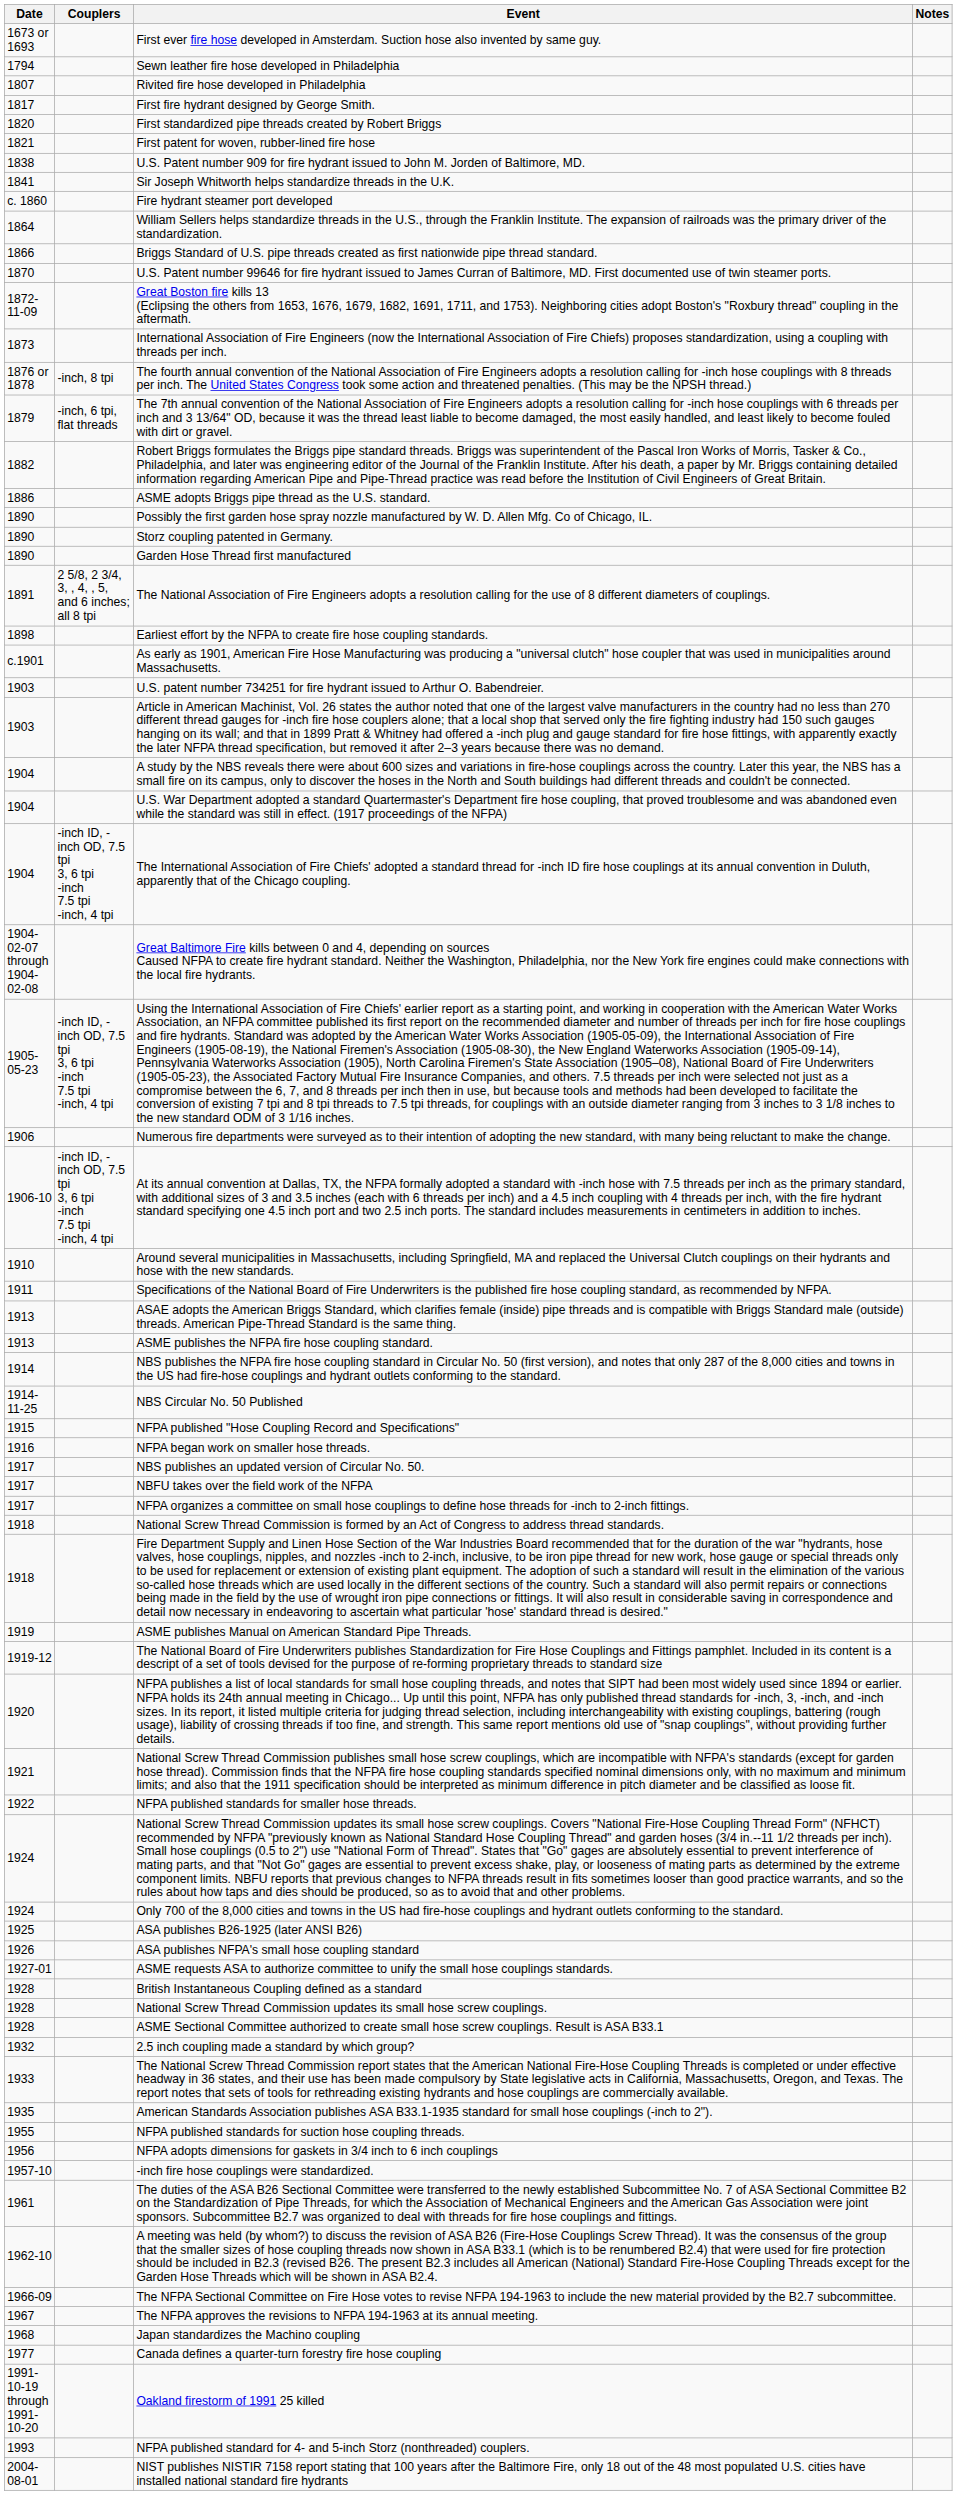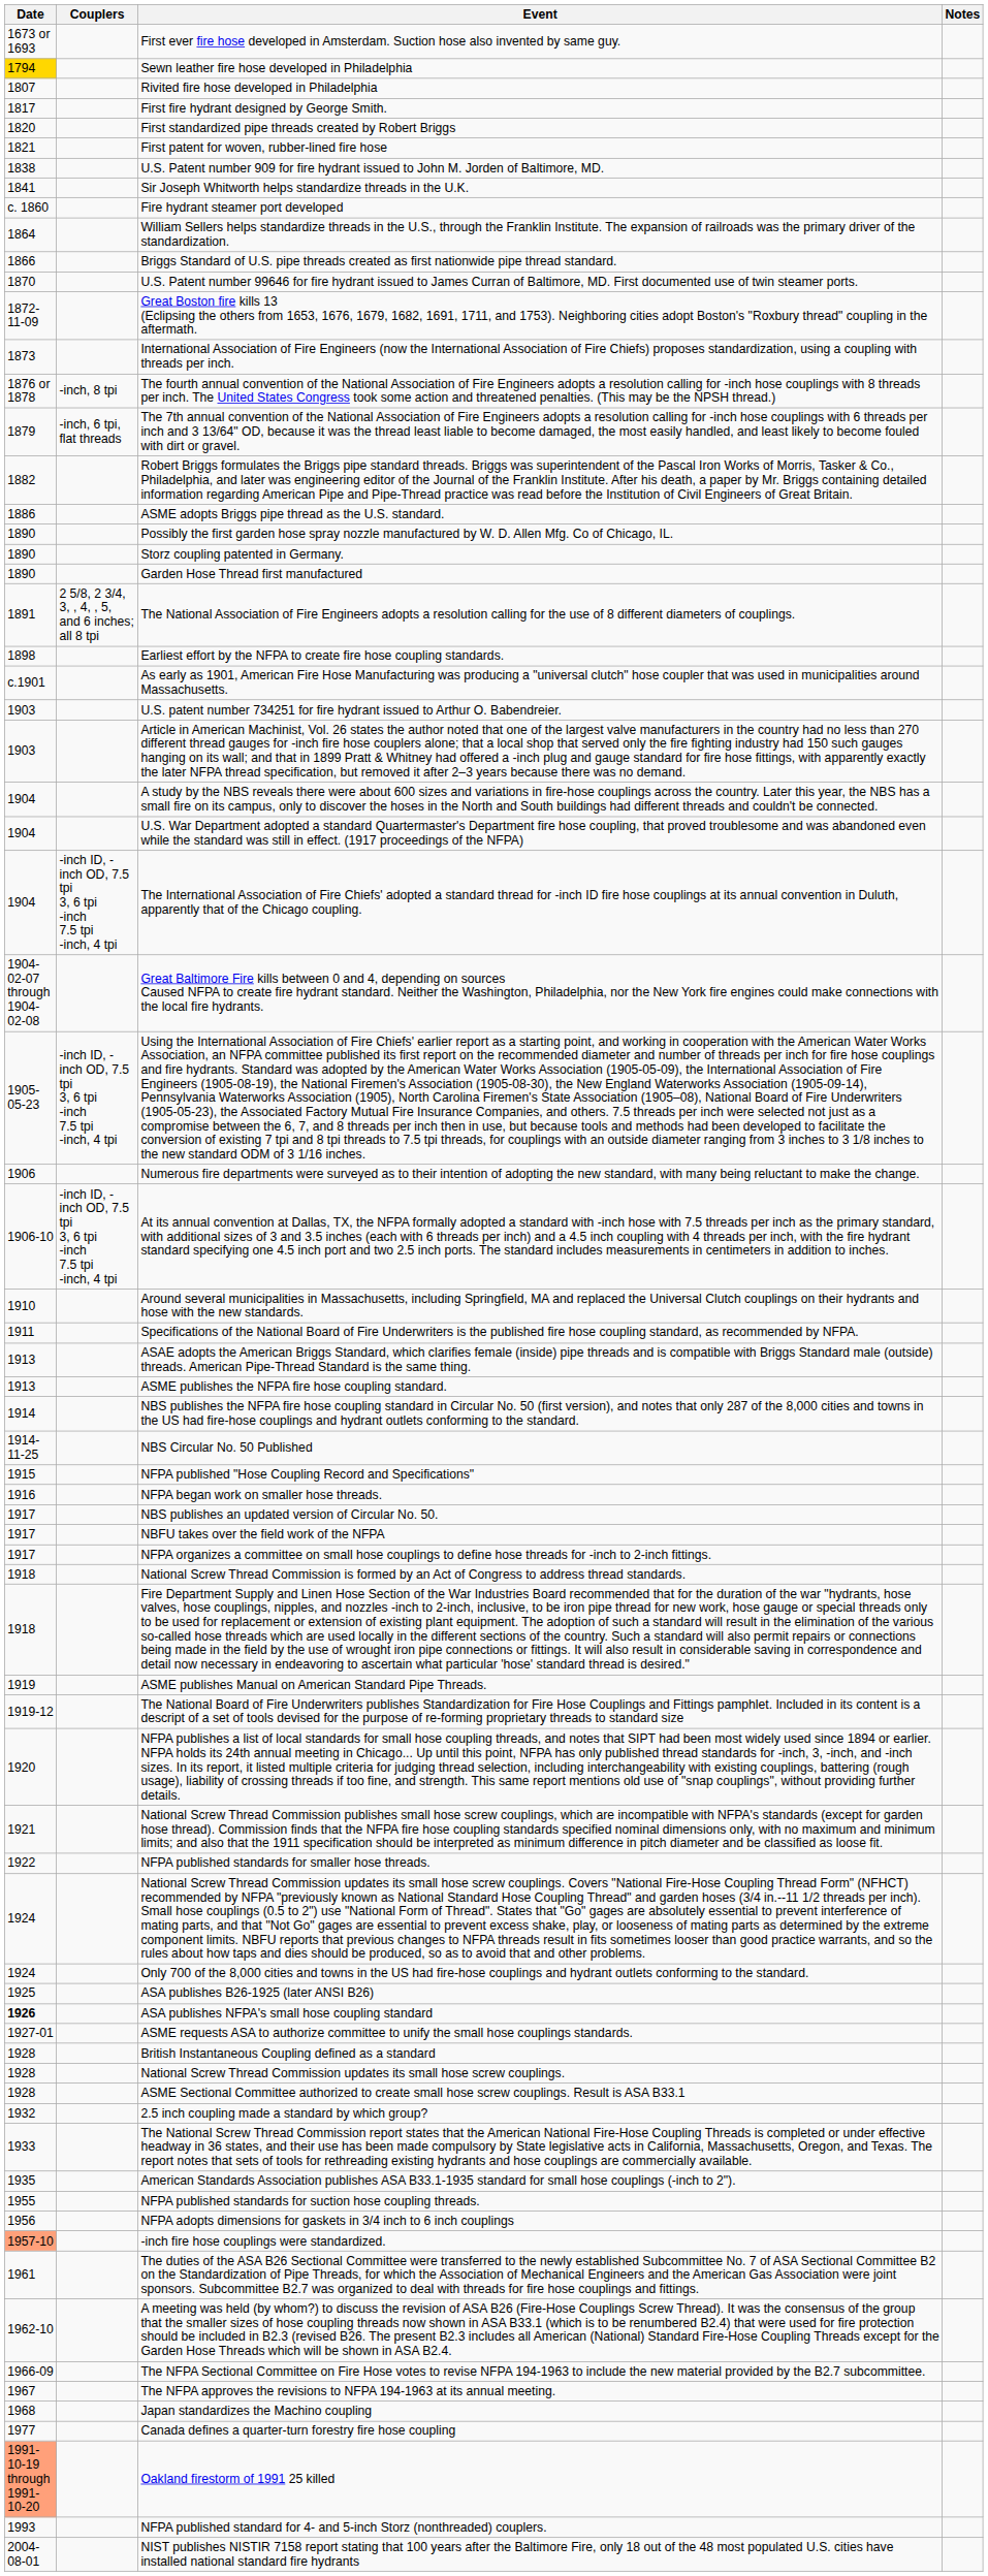Sewn leather fire hose developed in Philadelphia | Date: no background -> gold background
ASA publishes NFPA's small hose coupling standard | Date: normal -> bold
-inch fire hose couplings were standardized. | Date: no background -> lightsalmon background
Oakland firestorm of 1991 25 killed | Date: no background -> lightsalmon background
